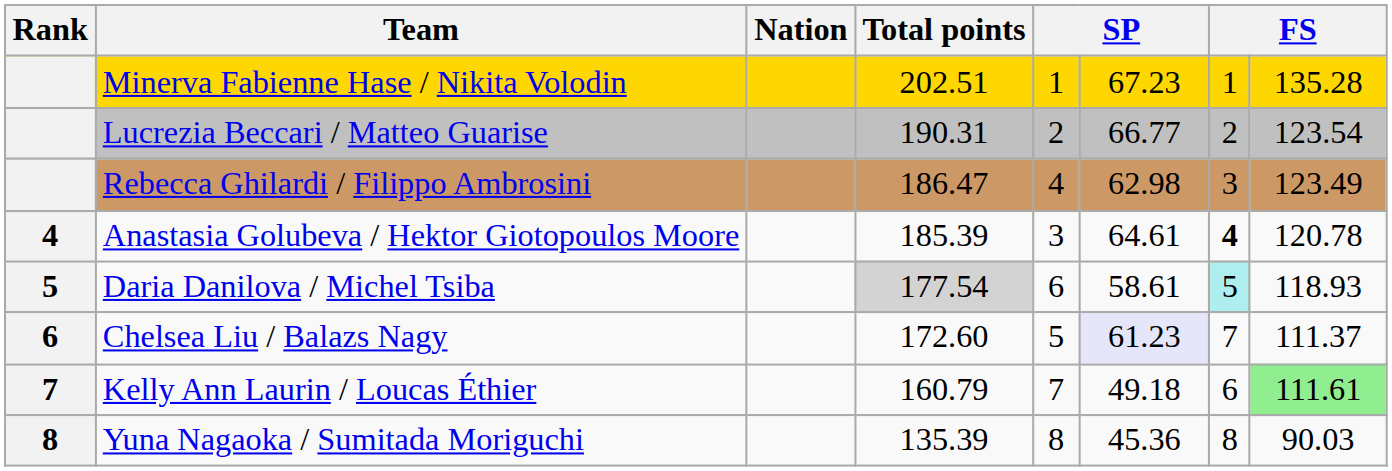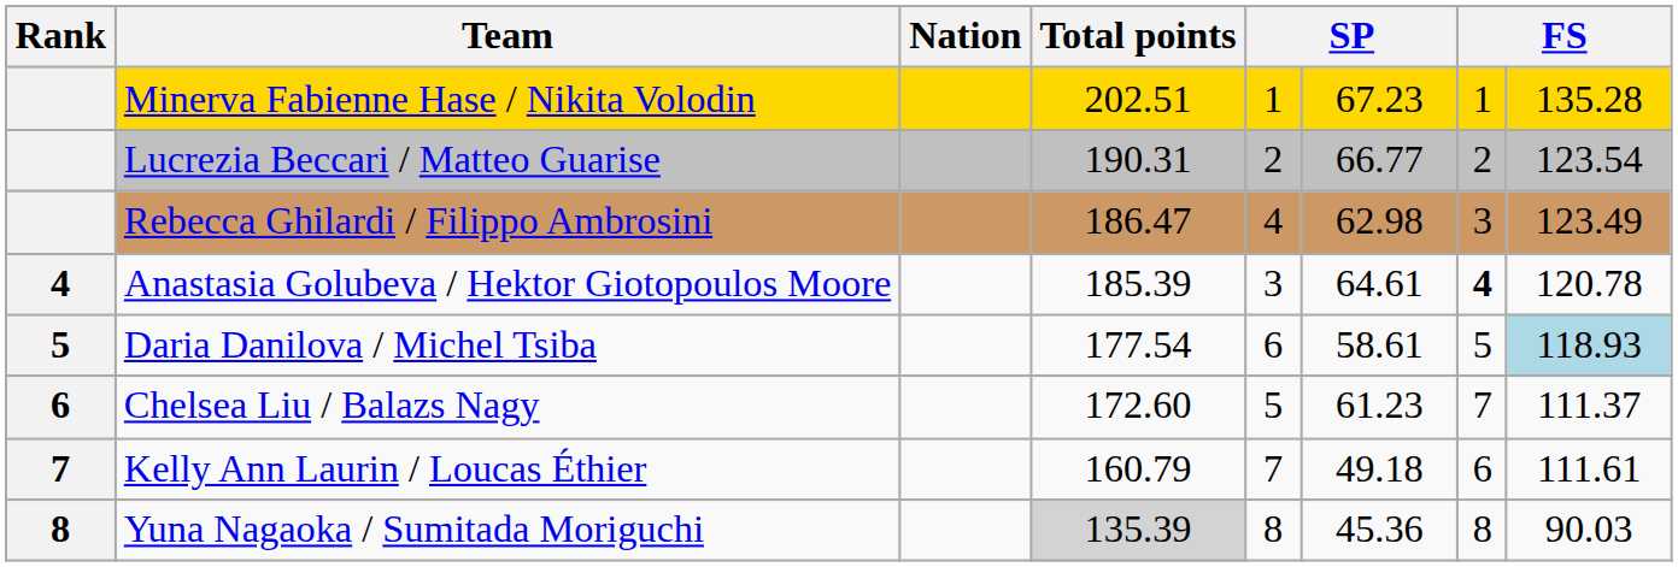Daria Danilova / Michel Tsiba | Total points: lightgrey background -> no background
Daria Danilova / Michel Tsiba | column 7: paleturquoise background -> no background
Daria Danilova / Michel Tsiba | column 8: no background -> lightblue background
Chelsea Liu / Balazs Nagy | column 6: lavender background -> no background
Kelly Ann Laurin / Loucas Éthier | column 8: lightgreen background -> no background
Yuna Nagaoka / Sumitada Moriguchi | Total points: no background -> lightgrey background
